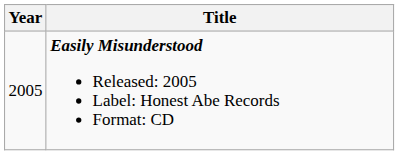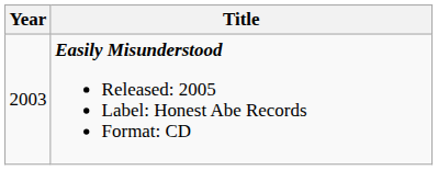row 2 | Year: 2005 -> 2003
